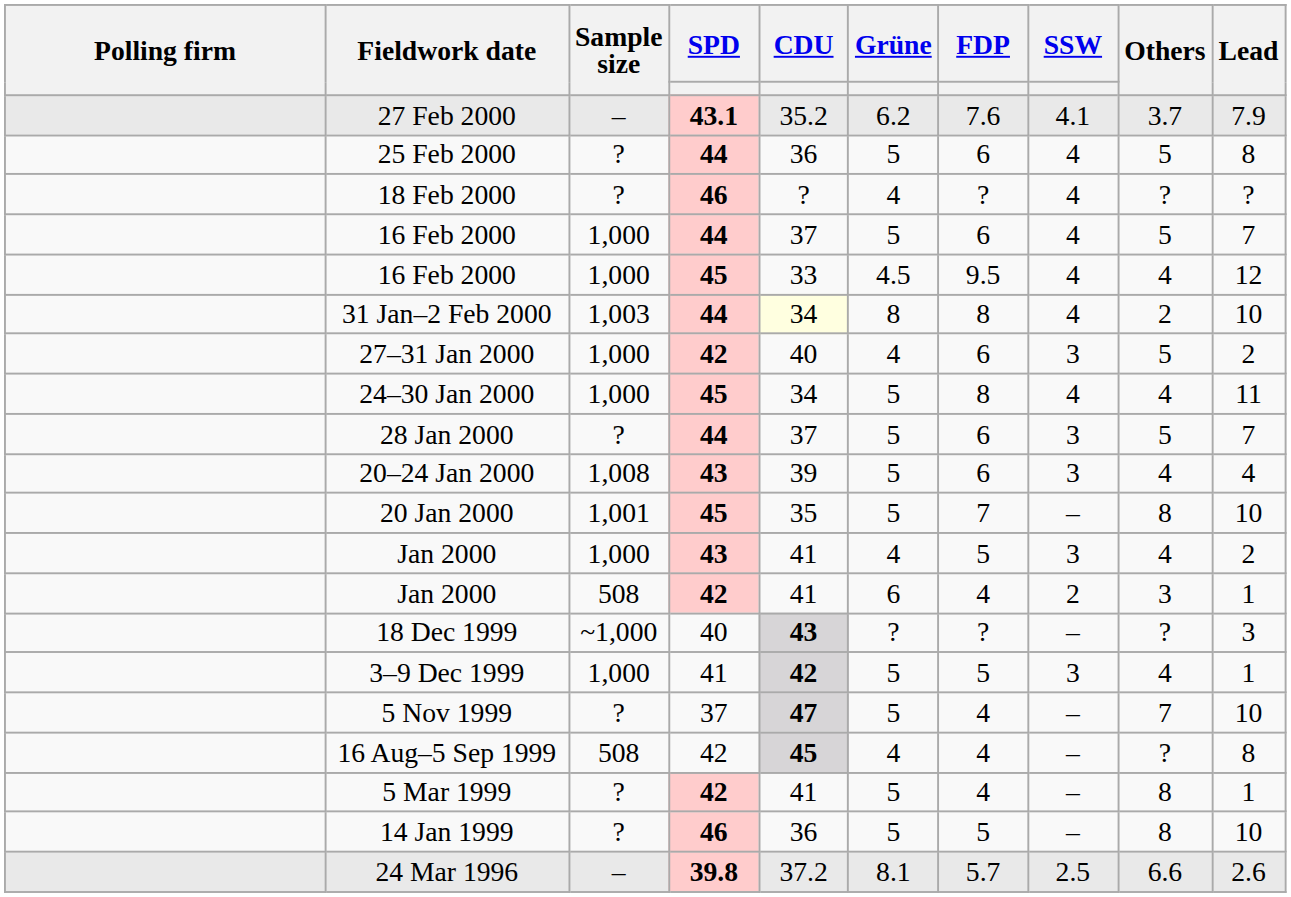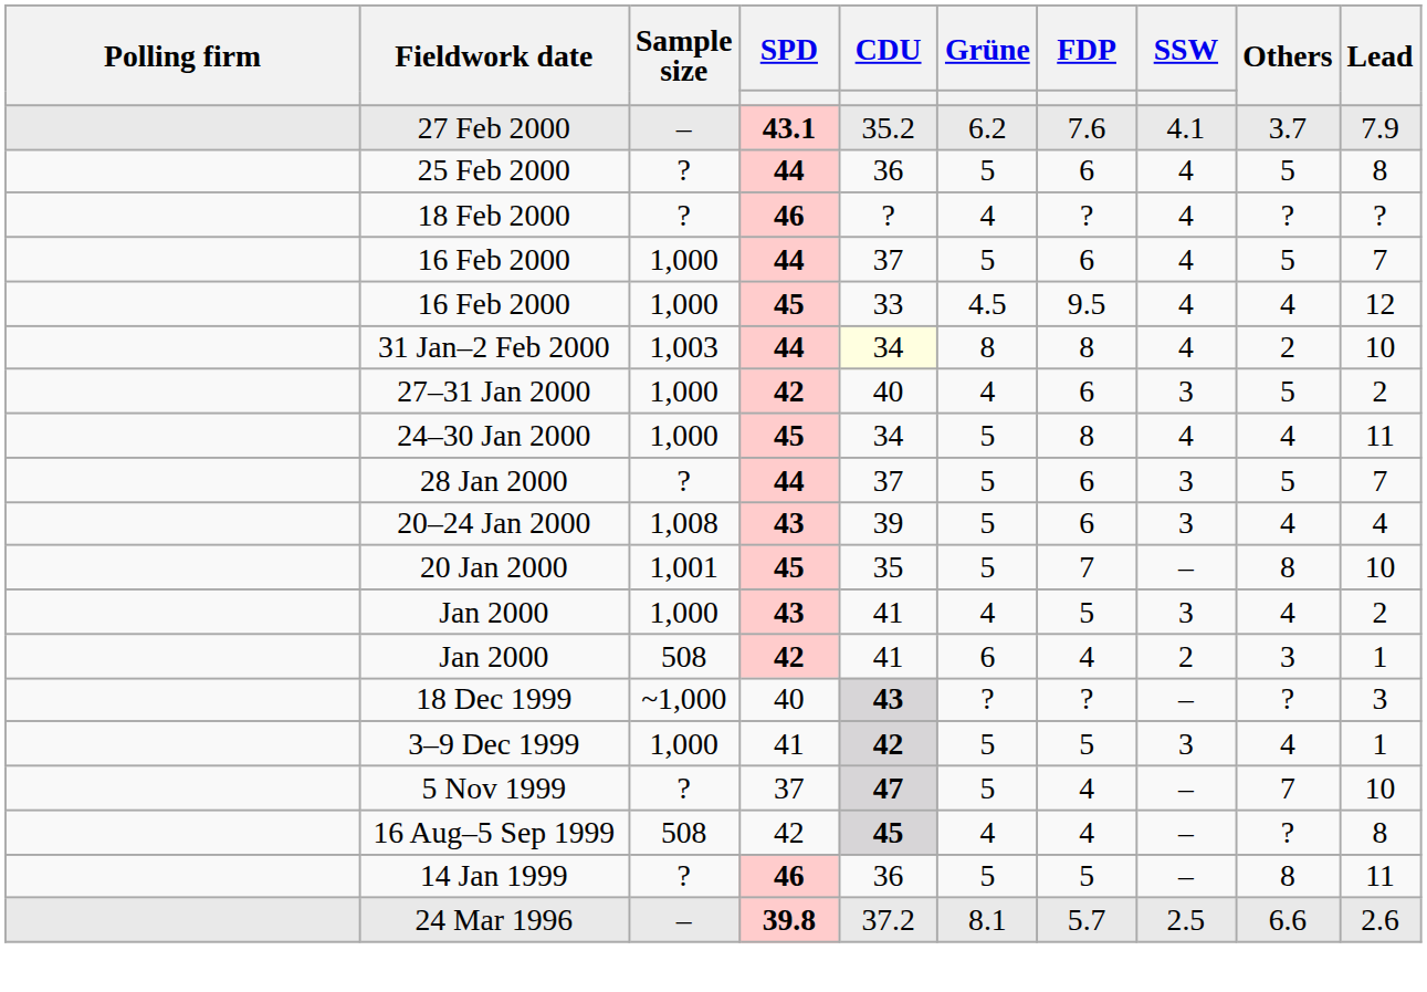- row: 5 Mar 1999 | ? | 42 | 41 | 5 | 4 | – | 8 | 1
14 Jan 1999 | Lead: 10 -> 11
